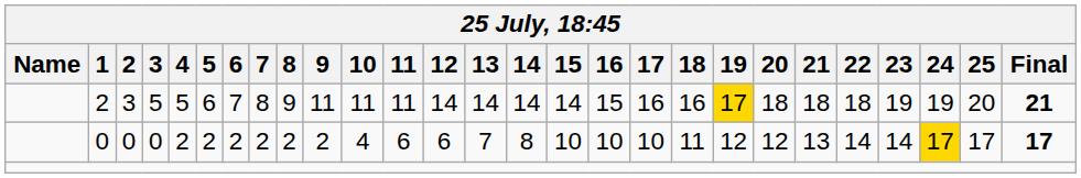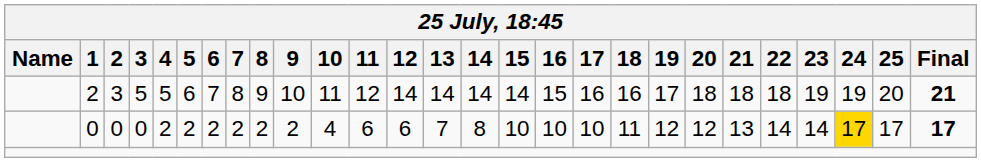row 3 | 9: 11 -> 10
row 3 | 11: 11 -> 12
row 3 | 19: gold background -> no background
